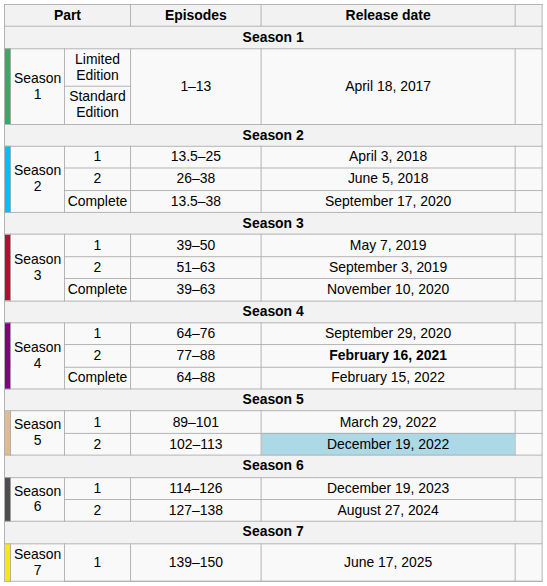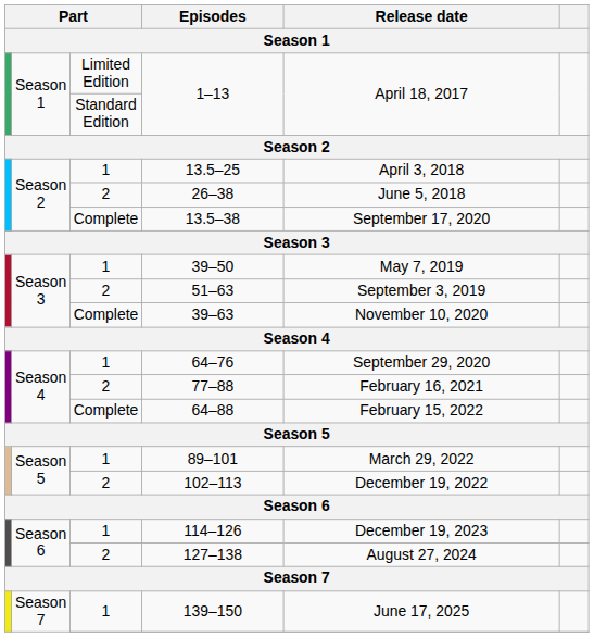77–88 | Release date: bold -> normal
102–113 | Release date: lightblue background -> no background
